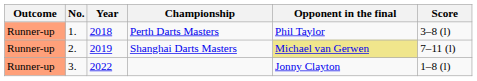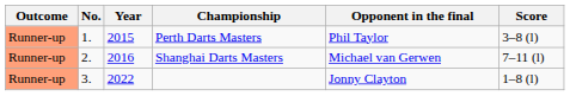Perth Darts Masters | Year: 2018 -> 2015
Shanghai Darts Masters | Year: 2019 -> 2016
Shanghai Darts Masters | Opponent in the final: khaki background -> no background
